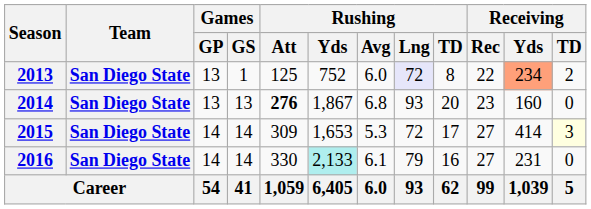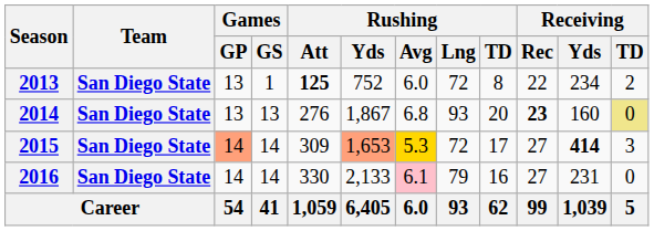2013 | Rushing / Att: normal -> bold
2013 | Rushing / Lng: lavender background -> no background
2013 | Receiving / Yds: lightsalmon background -> no background
2014 | Rushing / Att: bold -> normal
2014 | Receiving / Rec: normal -> bold
2014 | Receiving / TD: no background -> khaki background
2015 | Games / GP: no background -> lightsalmon background
2015 | Rushing / Yds: no background -> lightsalmon background
2015 | Rushing / Avg: no background -> gold background
2015 | Receiving / Yds: normal -> bold
2015 | Receiving / TD: lightyellow background -> no background
2016 | Rushing / Yds: paleturquoise background -> no background
2016 | Rushing / Avg: no background -> pink background
